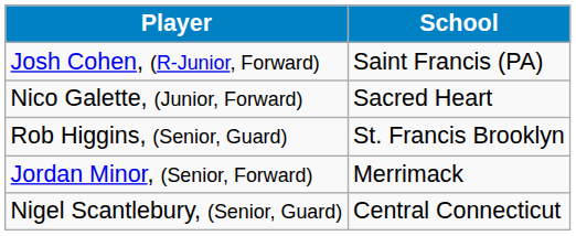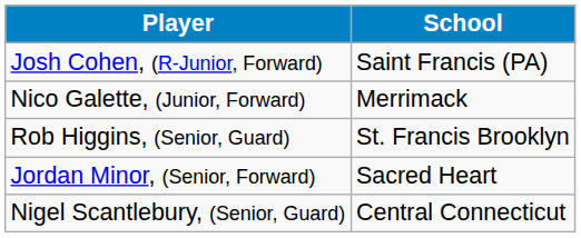Nico Galette, (Junior, Forward) | School: Sacred Heart -> Merrimack
Jordan Minor, (Senior, Forward) | School: Merrimack -> Sacred Heart
